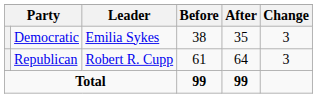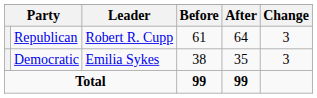rows swapped: Republican <-> Democratic
